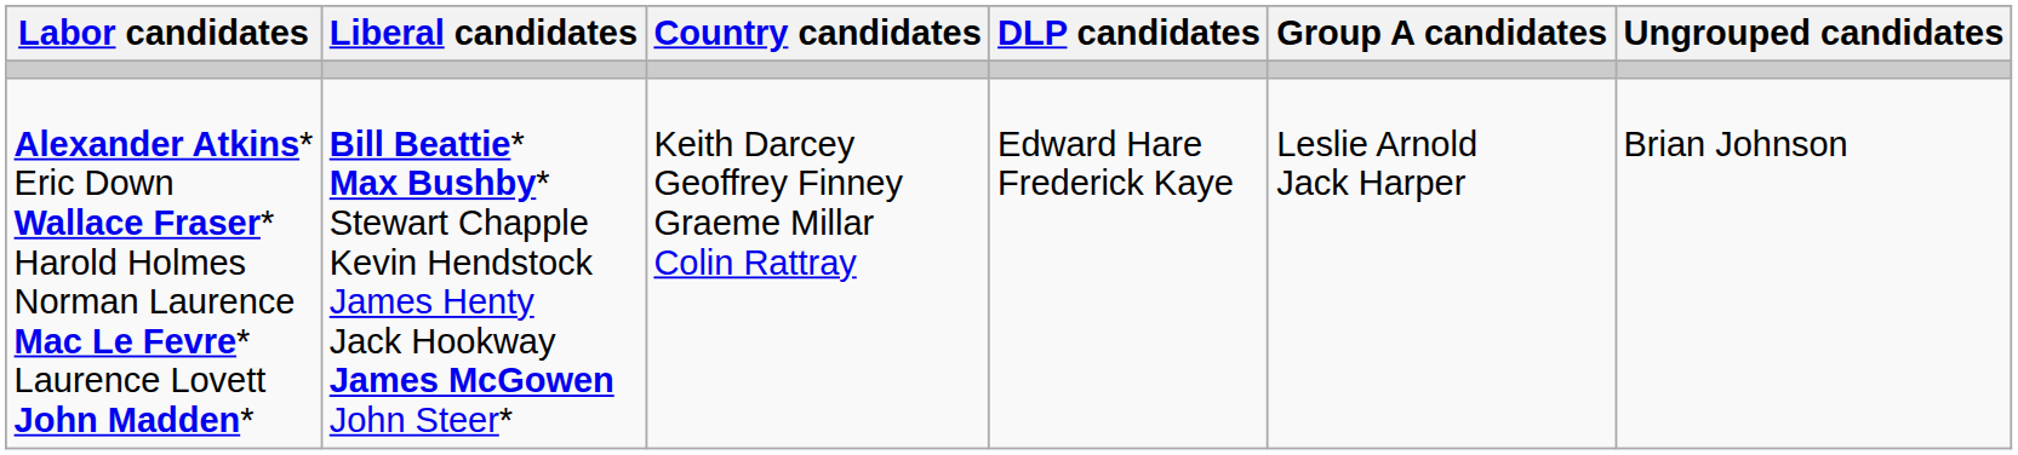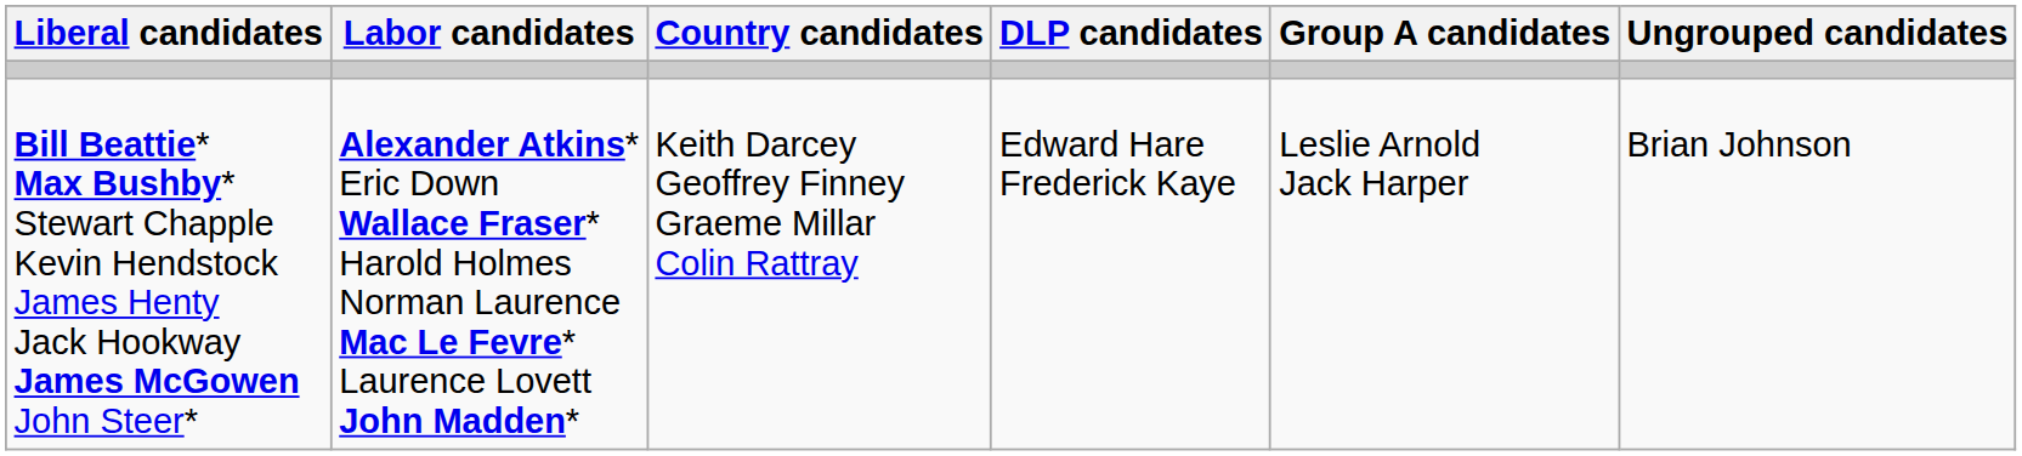columns swapped: Labor candidates <-> Liberal candidates
